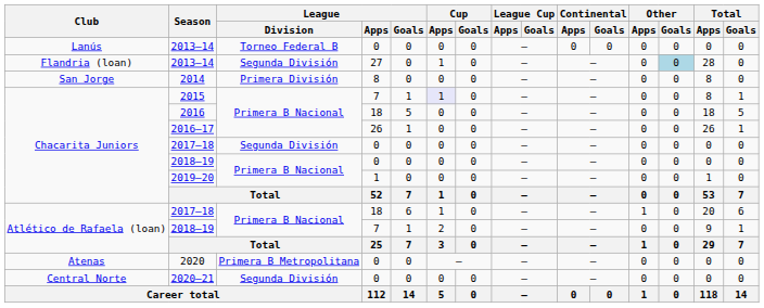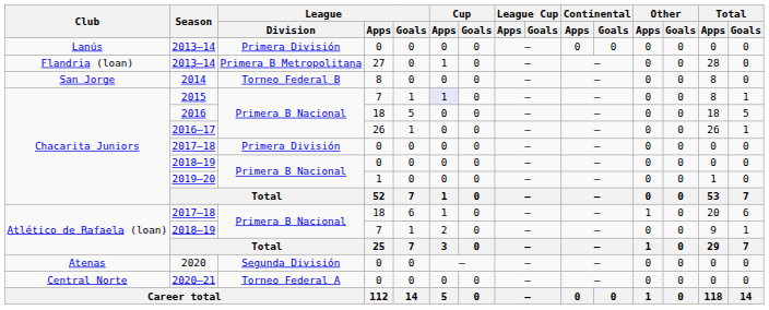Lanús / 2013–14 | League / Division: Torneo Federal B -> Primera División
Flandria (loan) / 2013–14 | League / Division: Segunda División -> Primera B Metropolitana
Flandria (loan) / 2013–14 | Other / Goals: lightblue background -> no background
2014 | League / Division: Primera División -> Torneo Federal B
Chacarita Juniors / 2017–18 | League / Division: Segunda División -> Primera División
2020 | League / Division: Primera B Metropolitana -> Segunda División
2020–21 | League / Division: Segunda División -> Torneo Federal A
